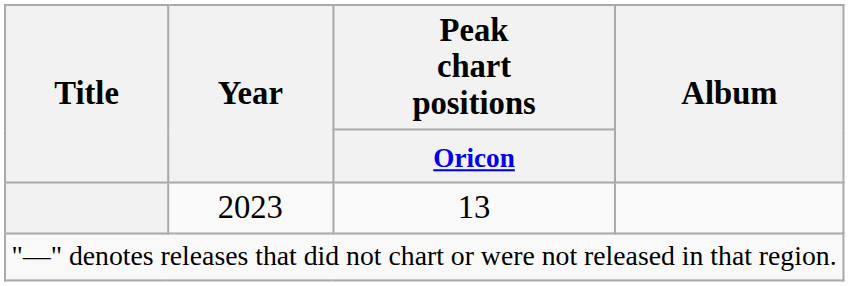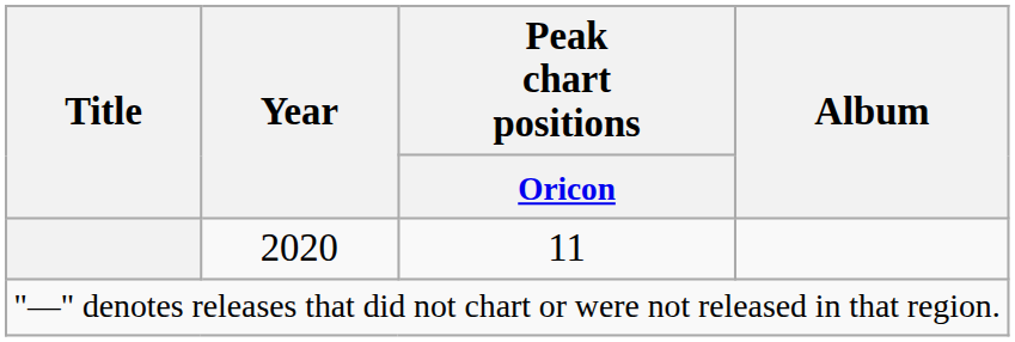row 3 | Year: 2023 -> 2020
row 3 | Peak chart positions / Oricon: 13 -> 11
